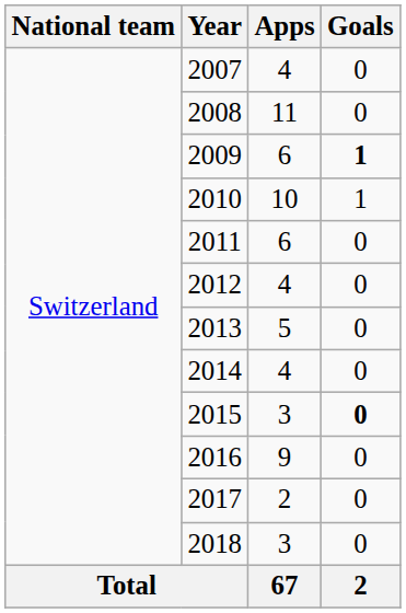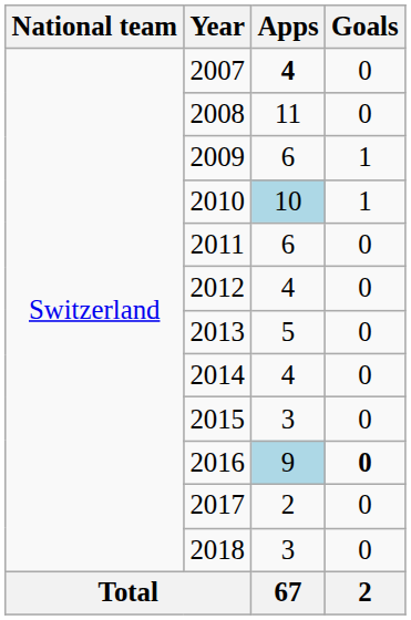2007 | Apps: normal -> bold
2009 | Goals: bold -> normal
2010 | Apps: no background -> lightblue background
2015 | Goals: bold -> normal
2016 | Apps: no background -> lightblue background
2016 | Goals: normal -> bold
